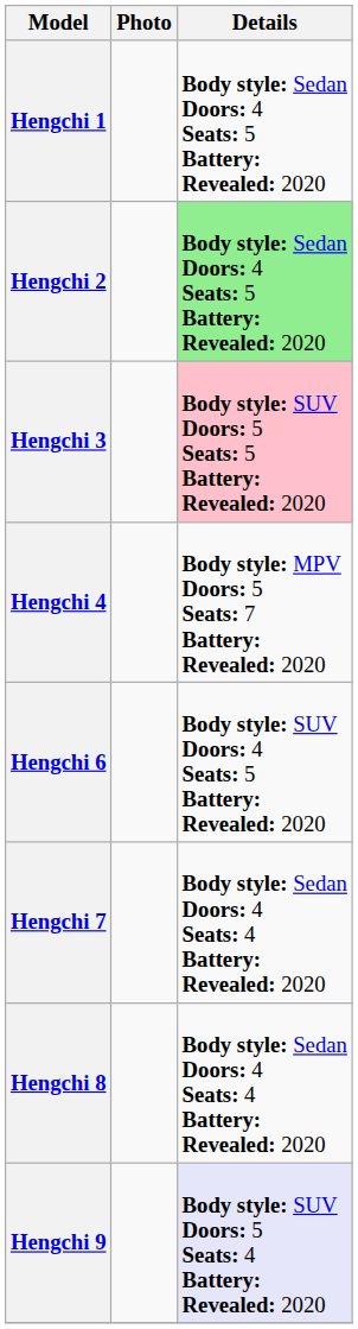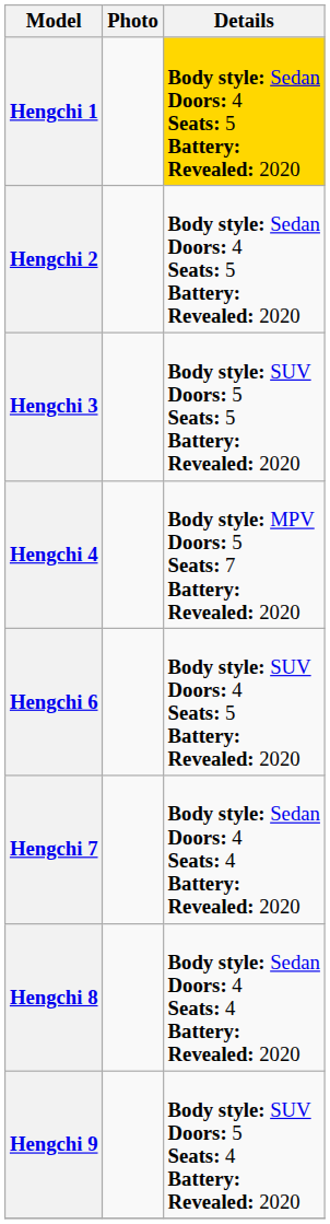Hengchi 1 | Details: no background -> gold background
Hengchi 2 | Details: lightgreen background -> no background
Hengchi 3 | Details: pink background -> no background
Hengchi 9 | Details: lavender background -> no background
